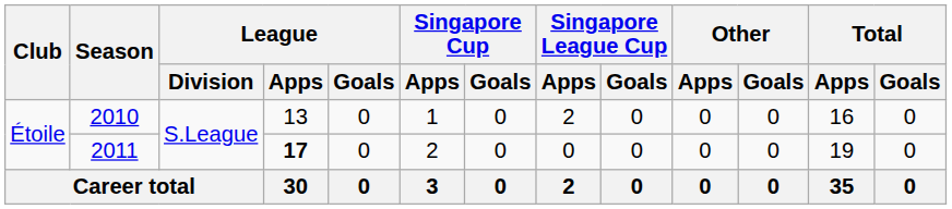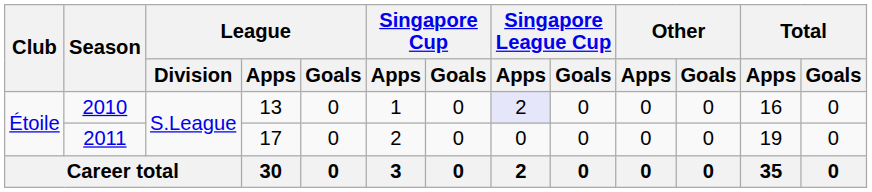2010 | Singapore League Cup / Apps: no background -> lavender background
2011 | League / Apps: bold -> normal
